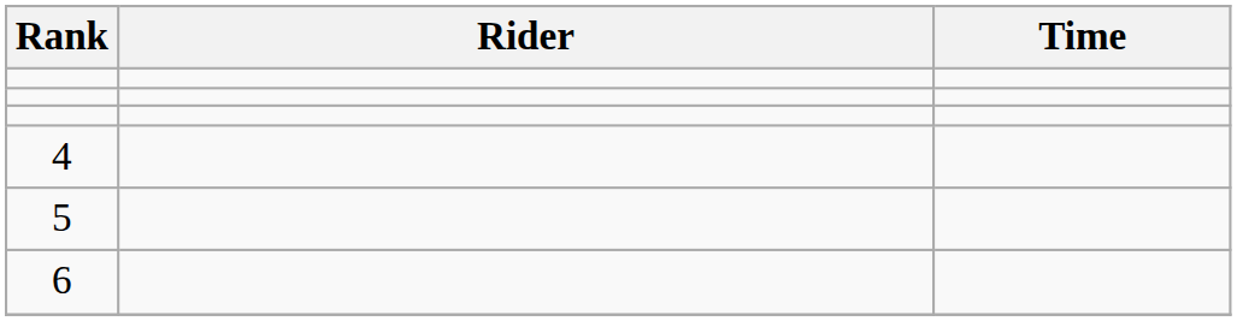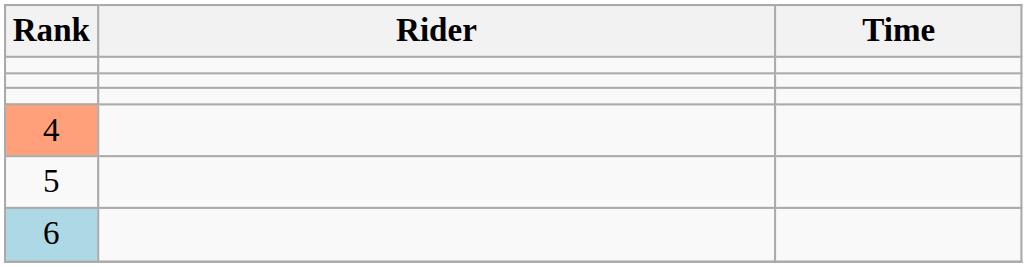4 | Rank: no background -> lightsalmon background
6 | Rank: no background -> lightblue background
